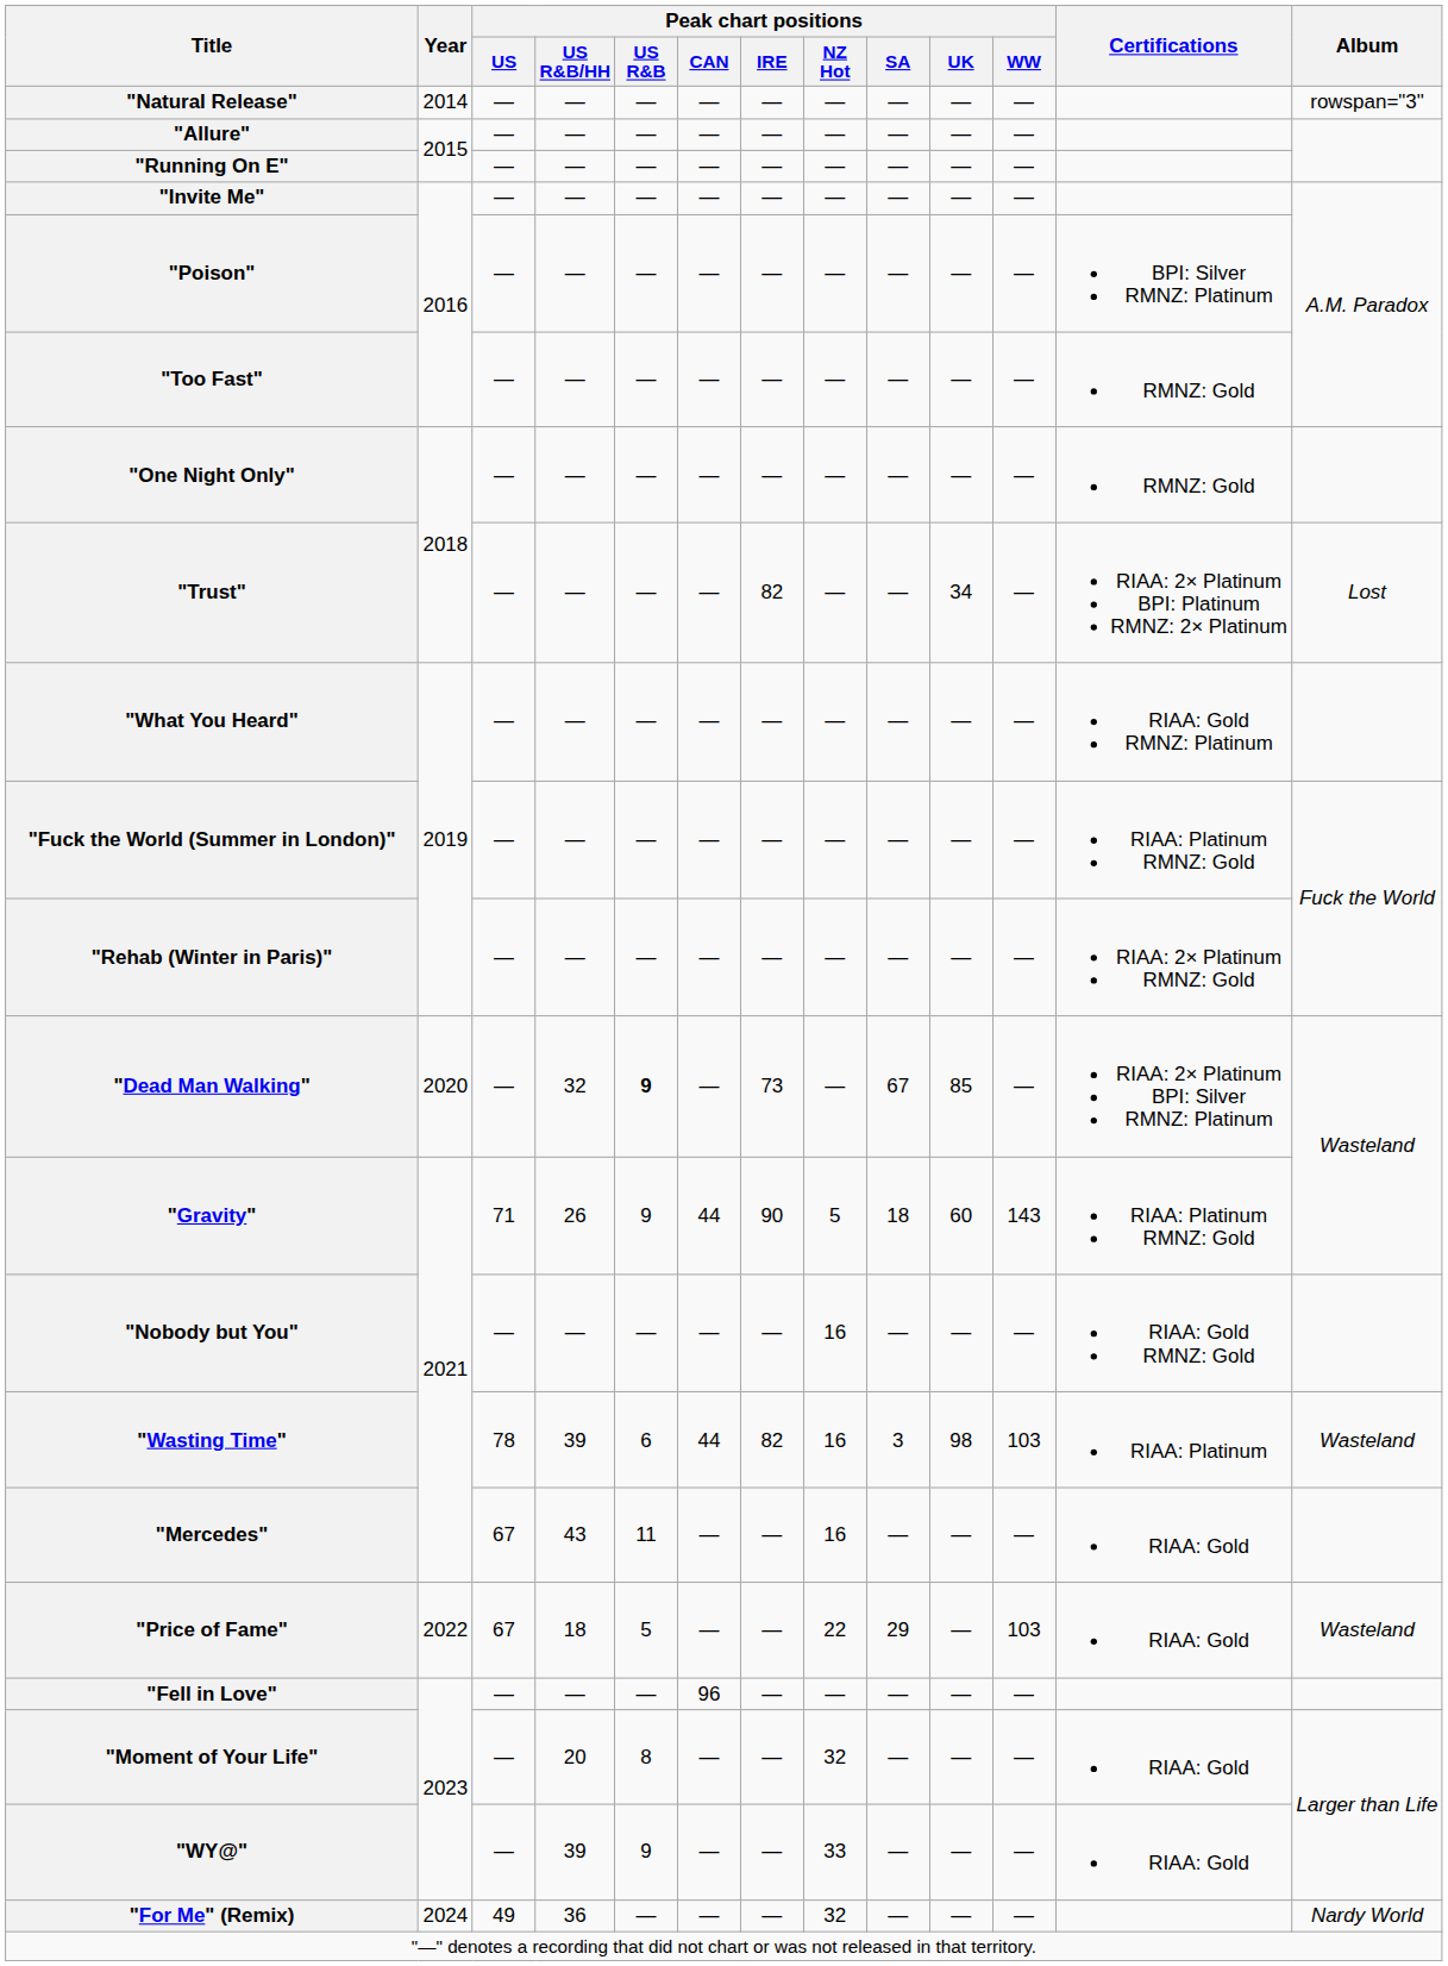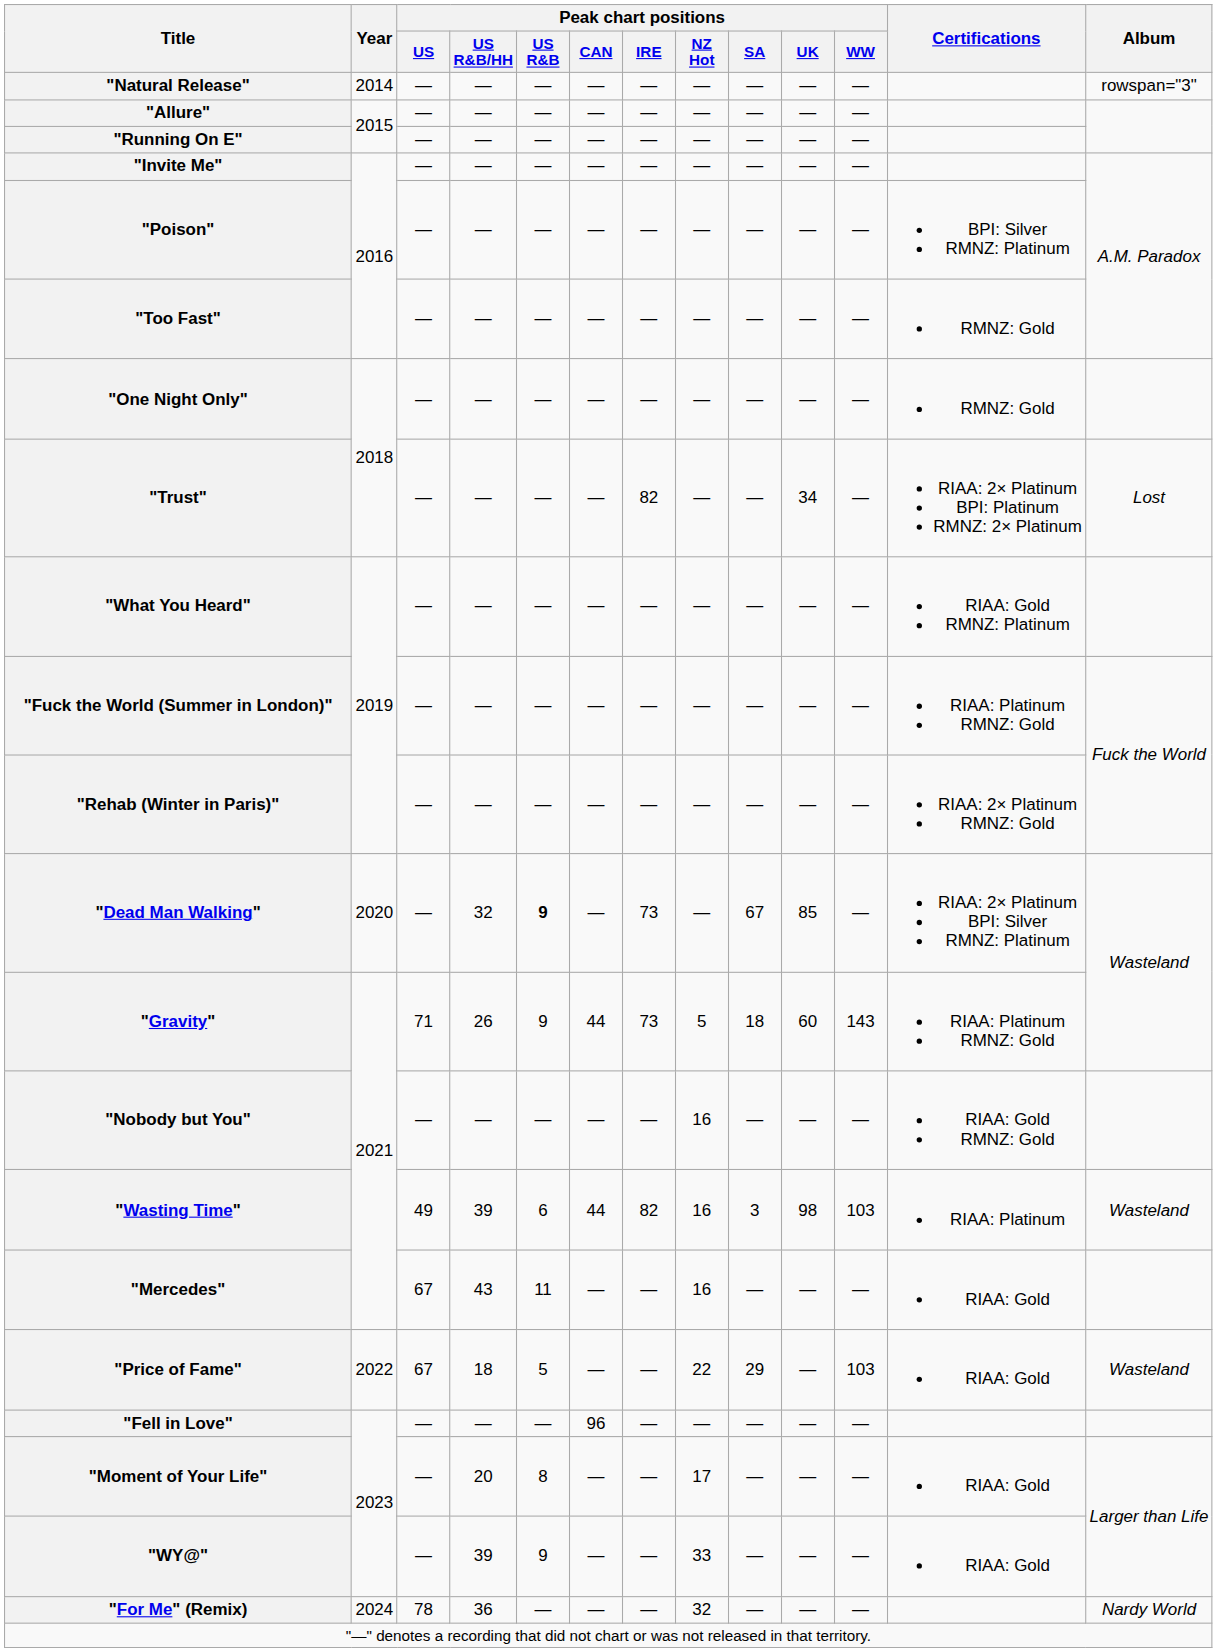"Gravity" | Peak chart positions / IRE: 90 -> 73
"Wasting Time" | Peak chart positions / US: 78 -> 49
"Moment of Your Life" | Peak chart positions / NZ Hot: 32 -> 17
"For Me" (Remix) | Peak chart positions / US: 49 -> 78
